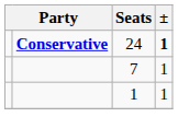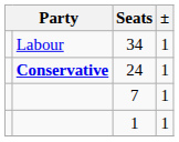+ row: Labour | 34 | 1
24 | ±: bold -> normal
